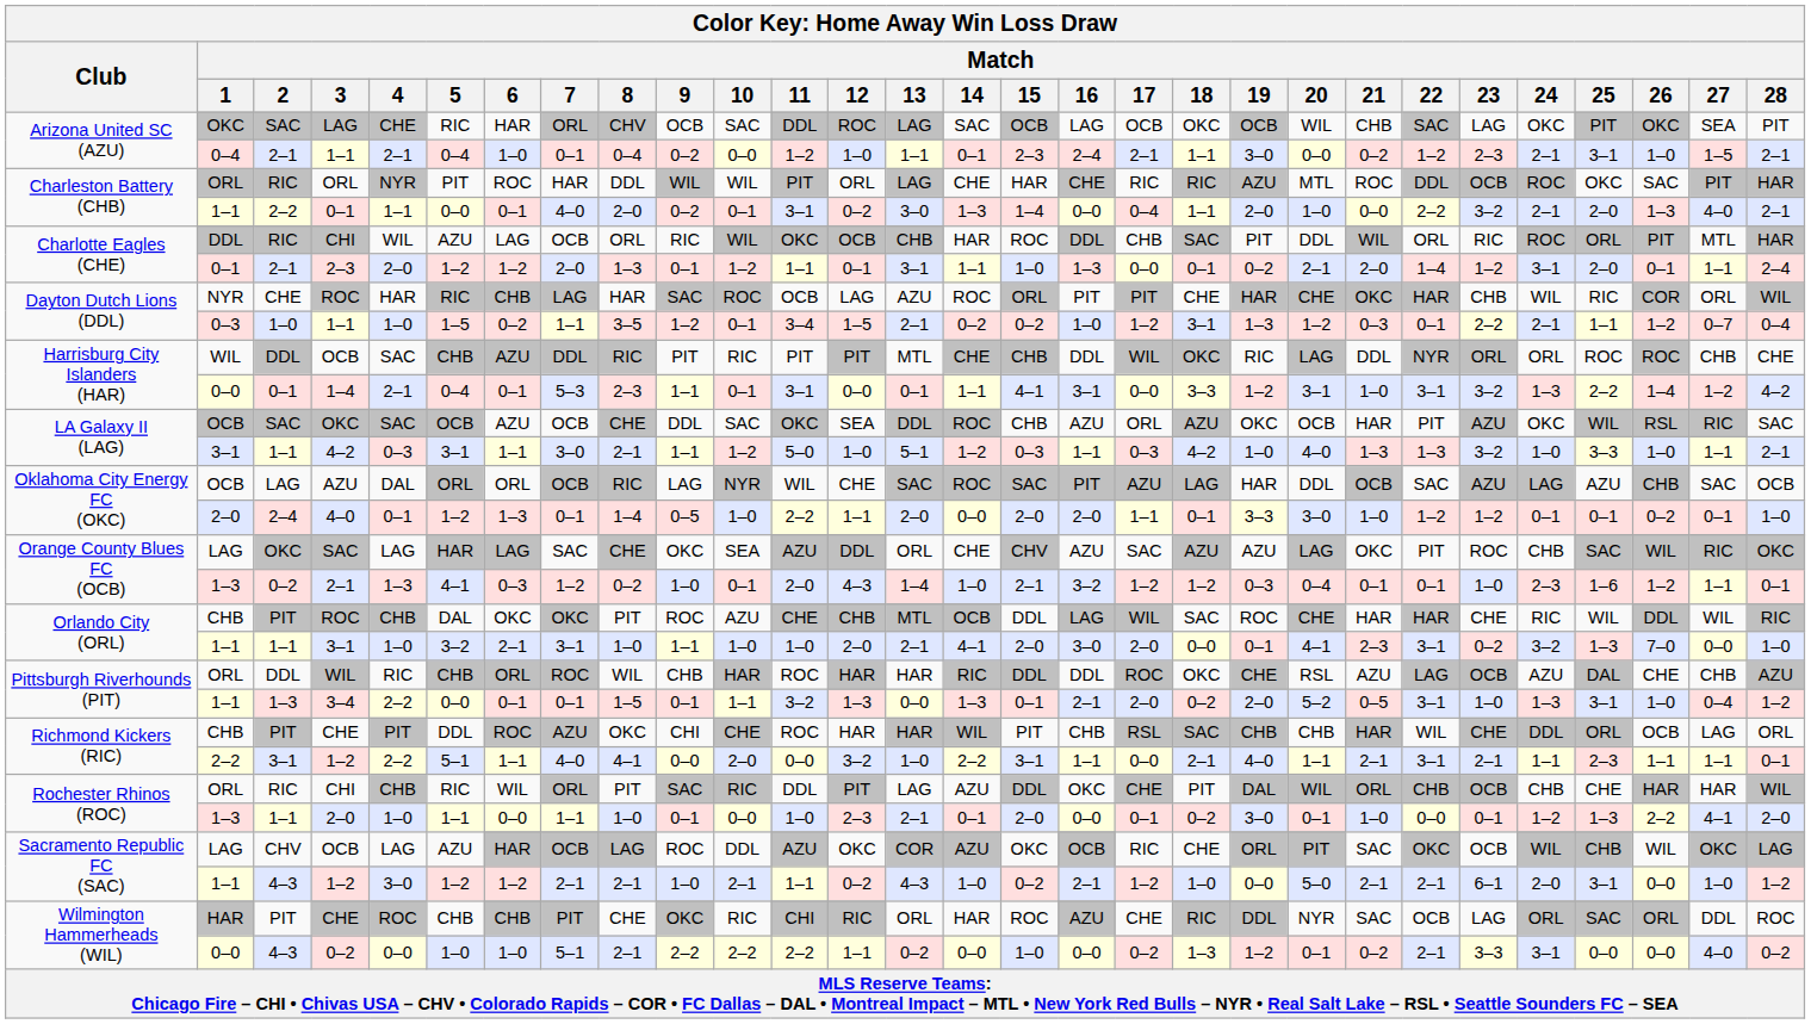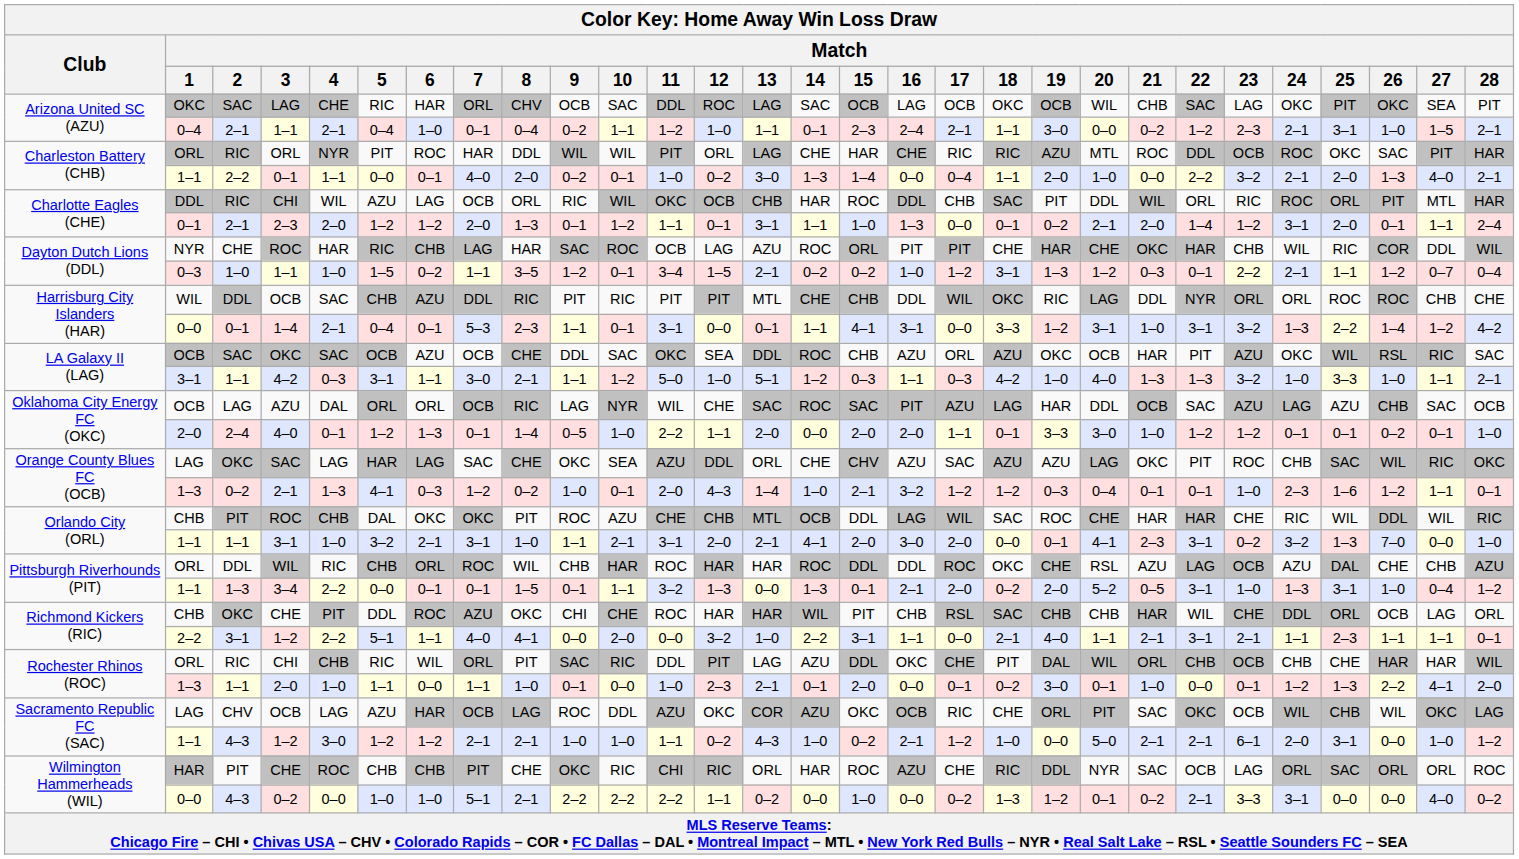row 5 | Match / 10: 0–0 -> 1–1
row 7 | Match / 11: 3–1 -> 1–0
row 10 | Match / 27: ORL -> DDL
row 21 | Match / 10: 1–0 -> 2–1
row 21 | Match / 11: 1–0 -> 3–1
row 22 | Match / 14: RIC -> ROC
row 24 | Match / 2: PIT -> OKC
row 29 | Match / 10: 2–1 -> 1–0
row 30 | Match / 27: DDL -> ORL
